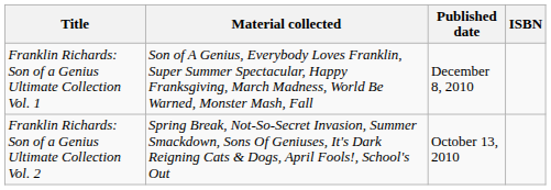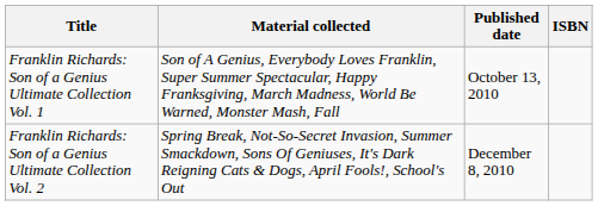row 2 | Published date: December 8, 2010 -> October 13, 2010
row 3 | Published date: October 13, 2010 -> December 8, 2010
